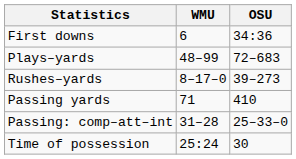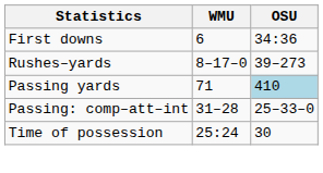- row: Plays–yards | 48–99 | 72–683
Passing yards | OSU: no background -> lightblue background
